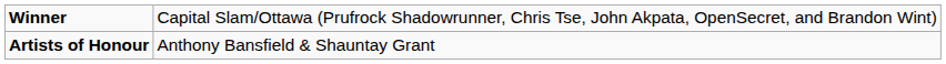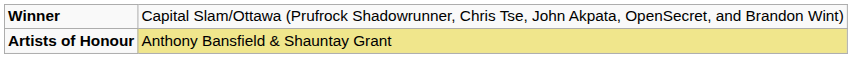Artists of Honour | column 2: no background -> khaki background
